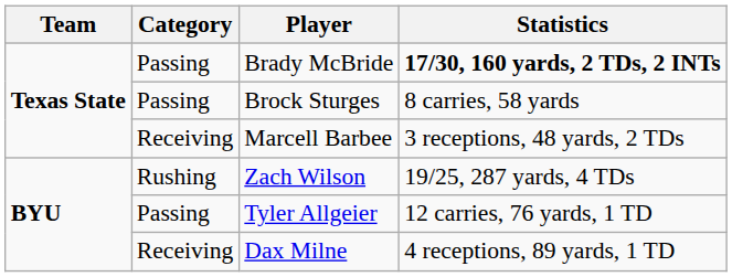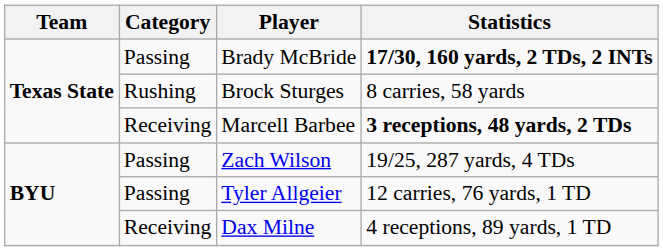Brock Sturges | Category: Passing -> Rushing
Marcell Barbee | Statistics: normal -> bold
Zach Wilson | Category: Rushing -> Passing
